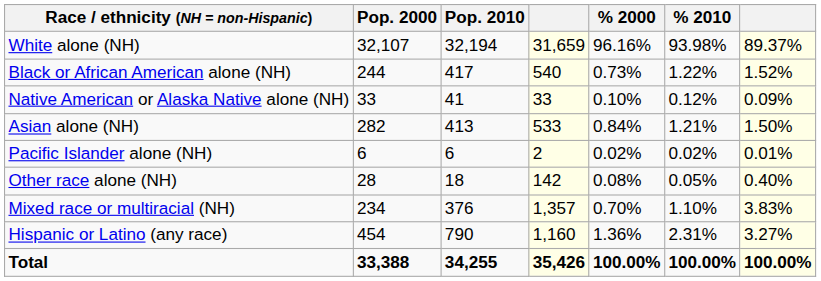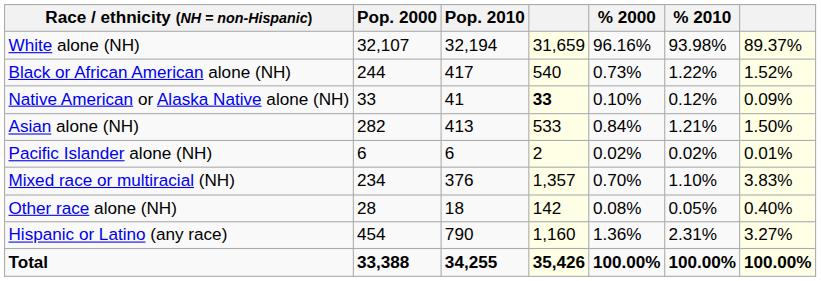Native American or Alaska Native alone (NH) | column 4: normal -> bold
rows swapped: Other race alone (NH) <-> Mixed race or multiracial (NH)
